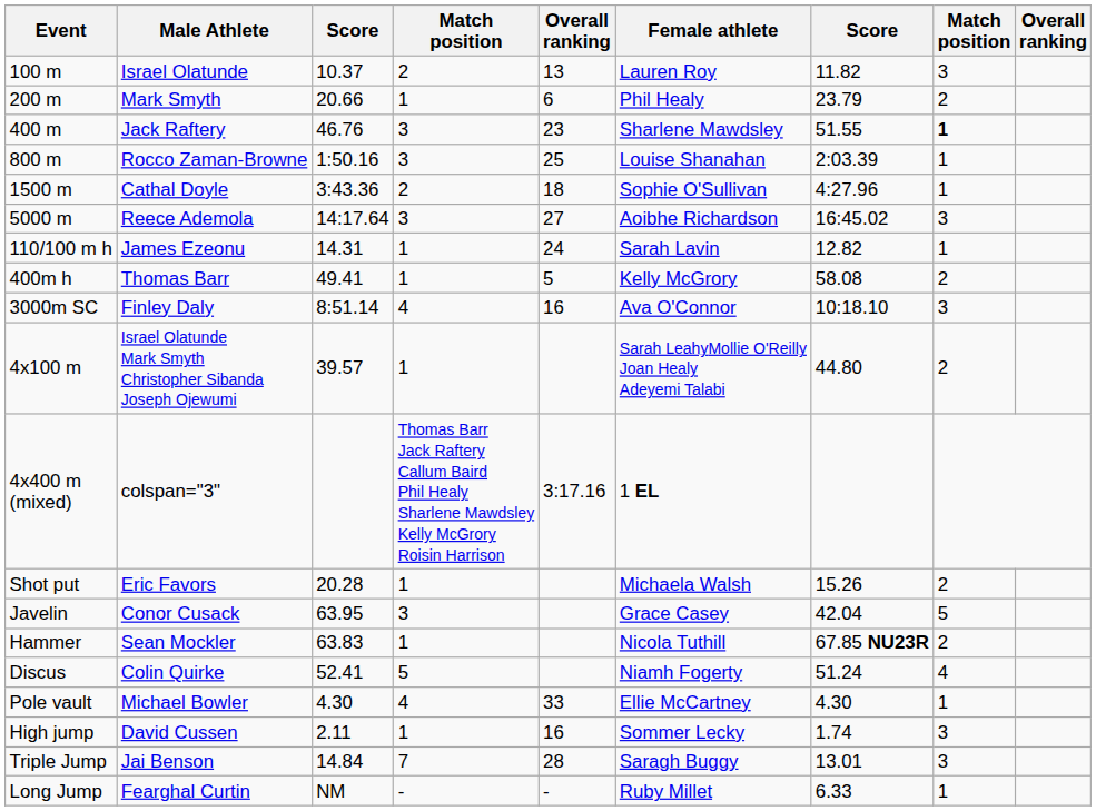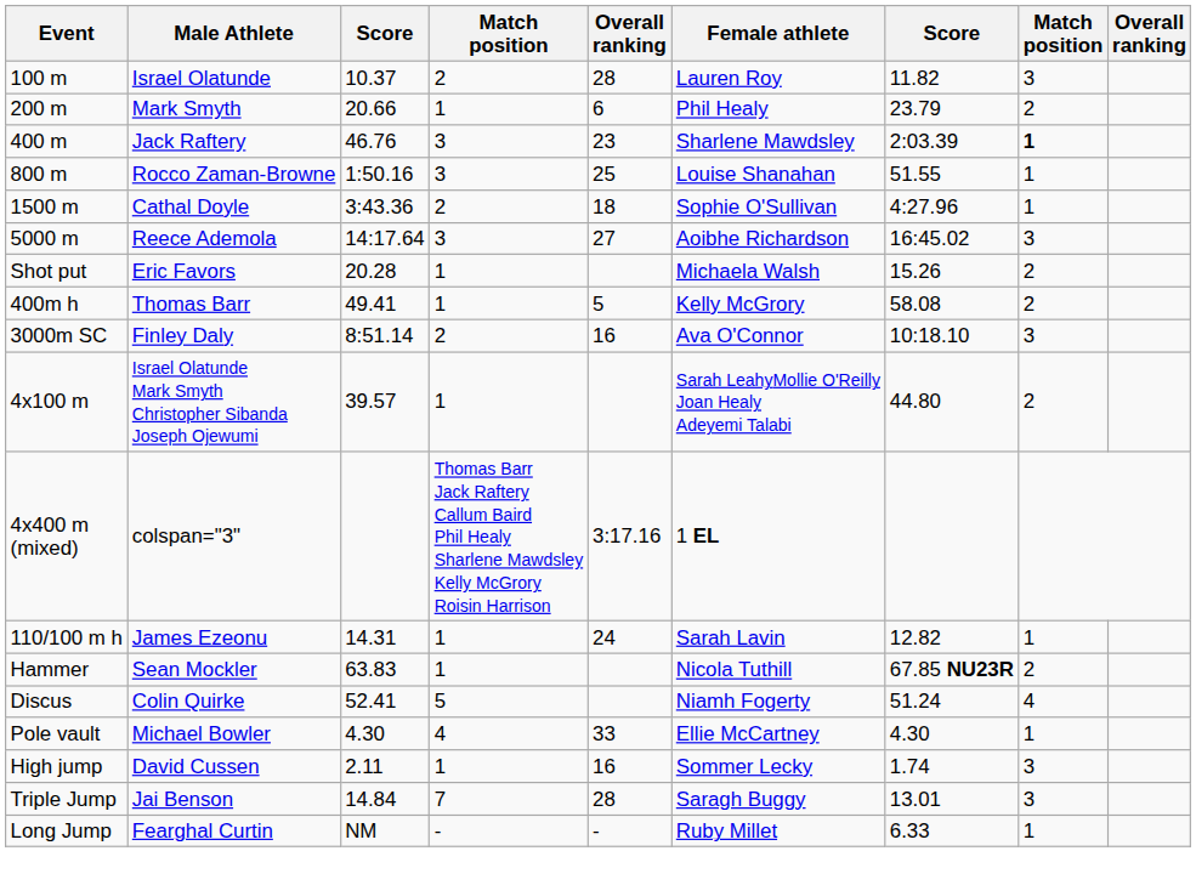100 m | column 5: 13 -> 28
400 m | column 7: 51.55 -> 2:03.39
800 m | column 7: 2:03.39 -> 51.55
rows swapped: 110/100 m h <-> Shot put
3000m SC | column 4: 4 -> 2
- row: Javelin | Conor Cusack | 63.95 | 3 | Grace Casey | 42.04 | 5
